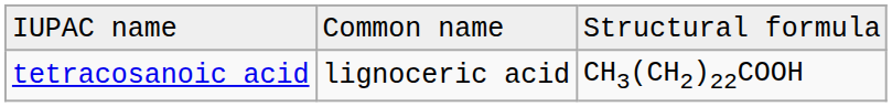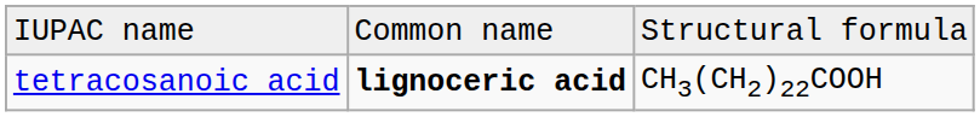tetracosanoic acid | column 2: normal -> bold
